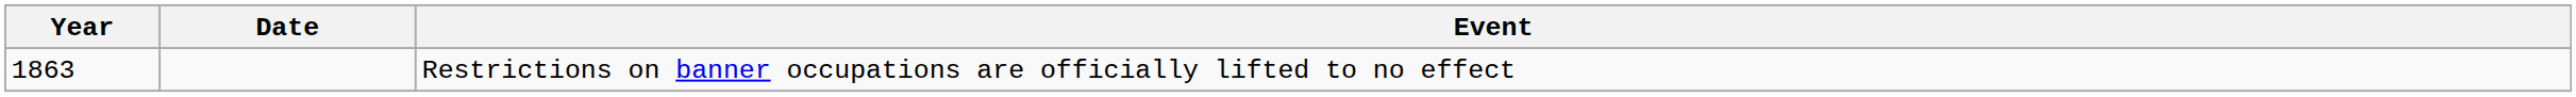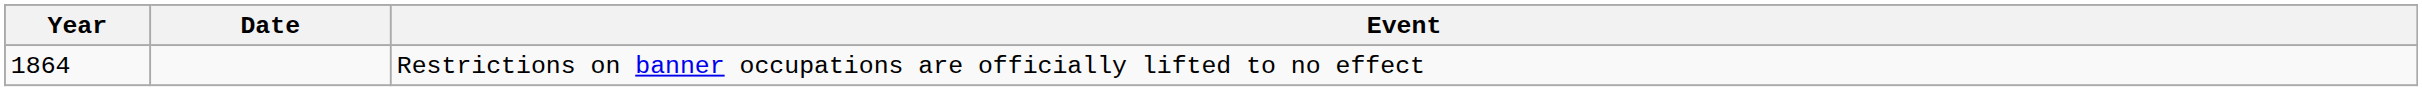row 2 | Year: 1863 -> 1864
